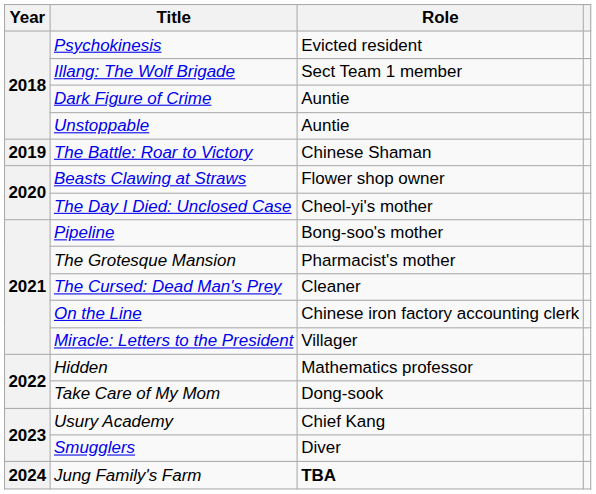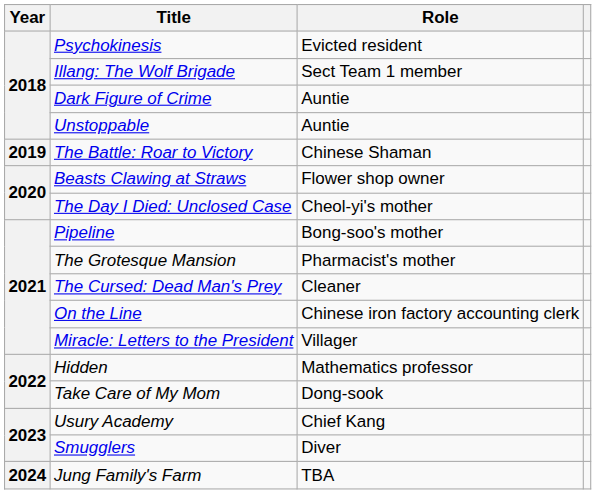Jung Family's Farm | Role: bold -> normal
